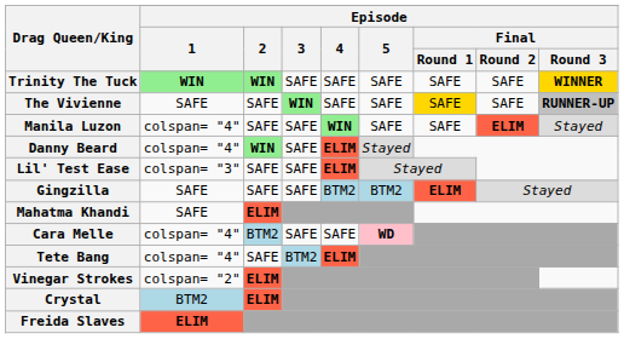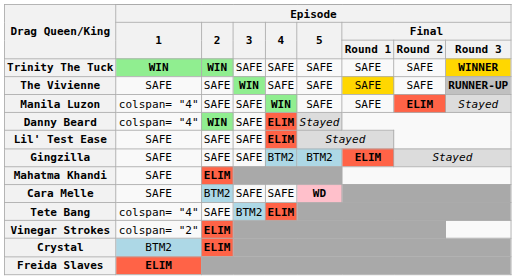Lil' Test Ease | Episode / 1: colspan= "3" -> SAFE
Cara Melle | Episode / 1: colspan= "4" -> SAFE
